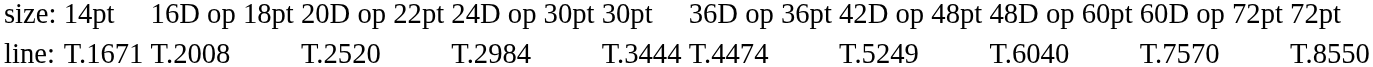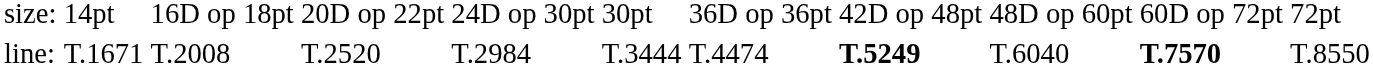line: | column 8: normal -> bold
line: | column 10: normal -> bold
